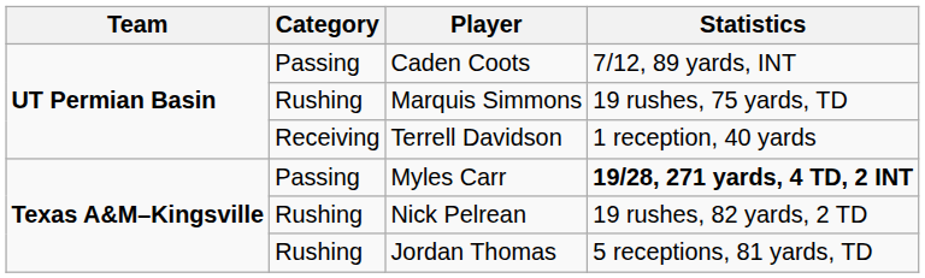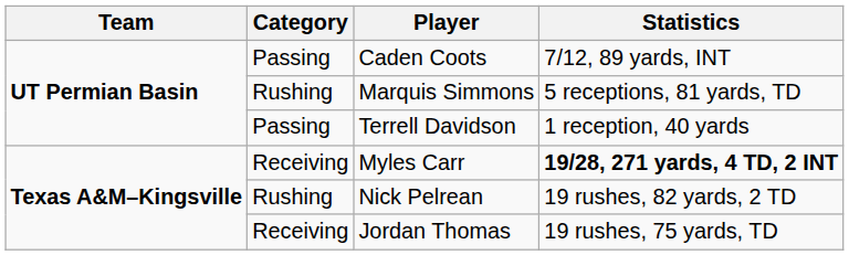Marquis Simmons | Statistics: 19 rushes, 75 yards, TD -> 5 receptions, 81 yards, TD
Terrell Davidson | Category: Receiving -> Passing
Myles Carr | Category: Passing -> Receiving
Jordan Thomas | Category: Rushing -> Receiving
Jordan Thomas | Statistics: 5 receptions, 81 yards, TD -> 19 rushes, 75 yards, TD
